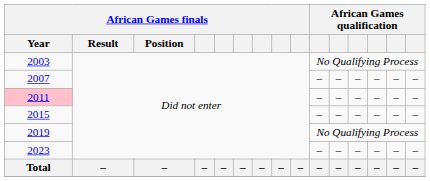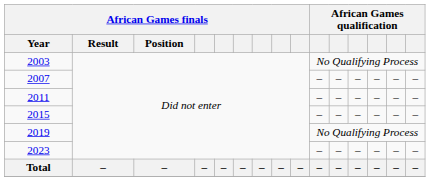2011 | African Games finals / Year: pink background -> no background
